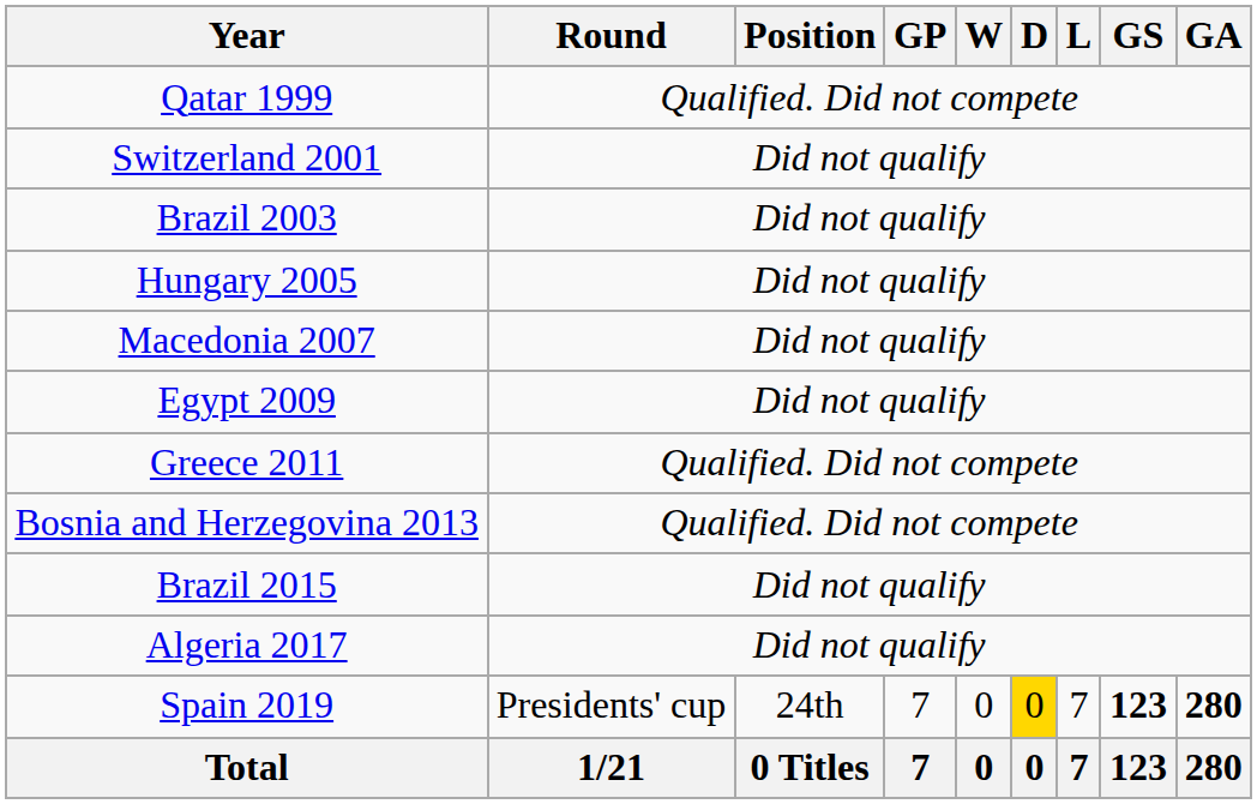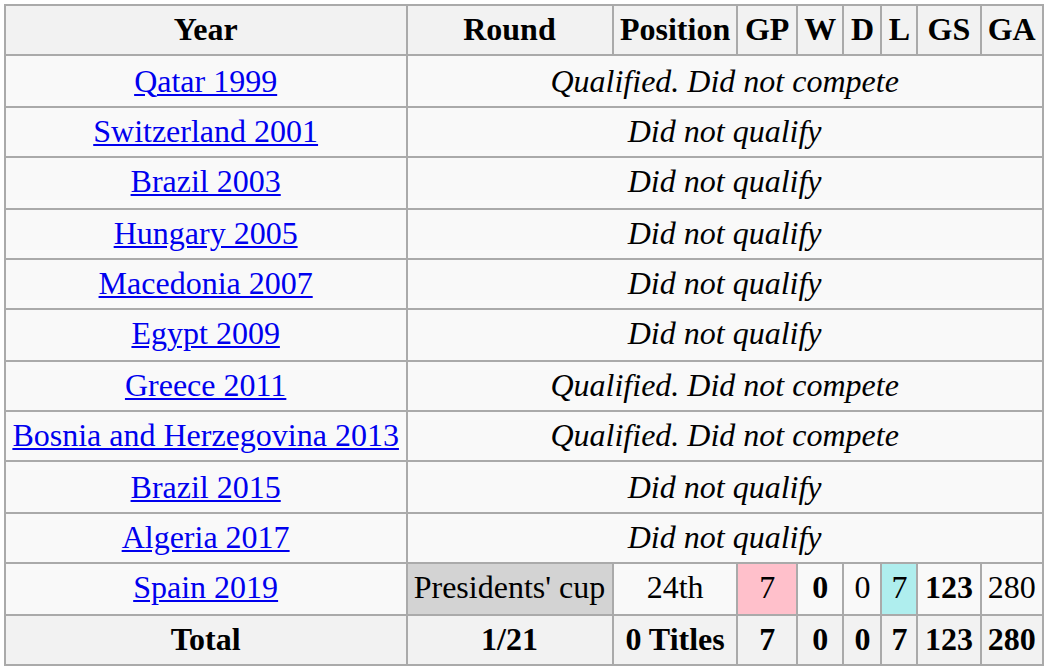Spain 2019 | Round: no background -> lightgrey background
Spain 2019 | GP: no background -> pink background
Spain 2019 | W: normal -> bold
Spain 2019 | D: gold background -> no background
Spain 2019 | L: no background -> paleturquoise background
Spain 2019 | GA: bold -> normal
